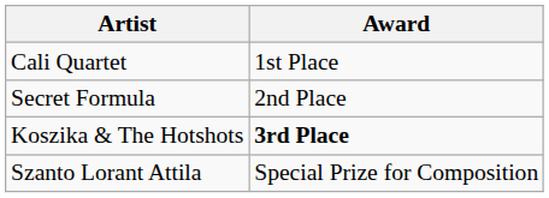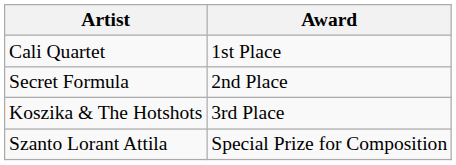Koszika & The Hotshots | Award: bold -> normal
